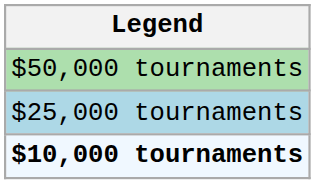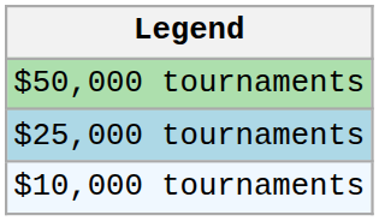row 4 | column 1: bold -> normal
